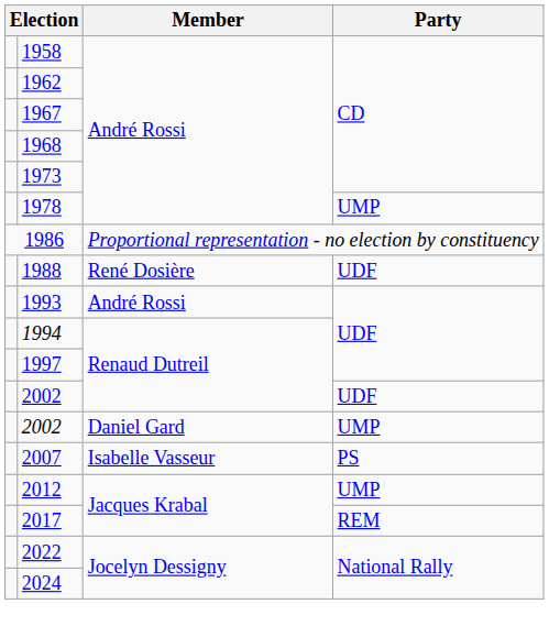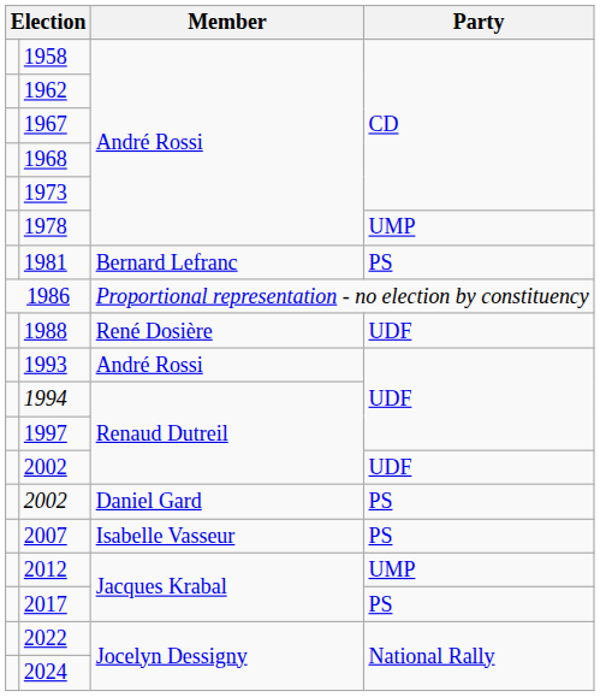+ row: 1981 | Bernard Lefranc | PS
2002 / Daniel Gard | Party: UMP -> PS
2017 | Party: REM -> PS
